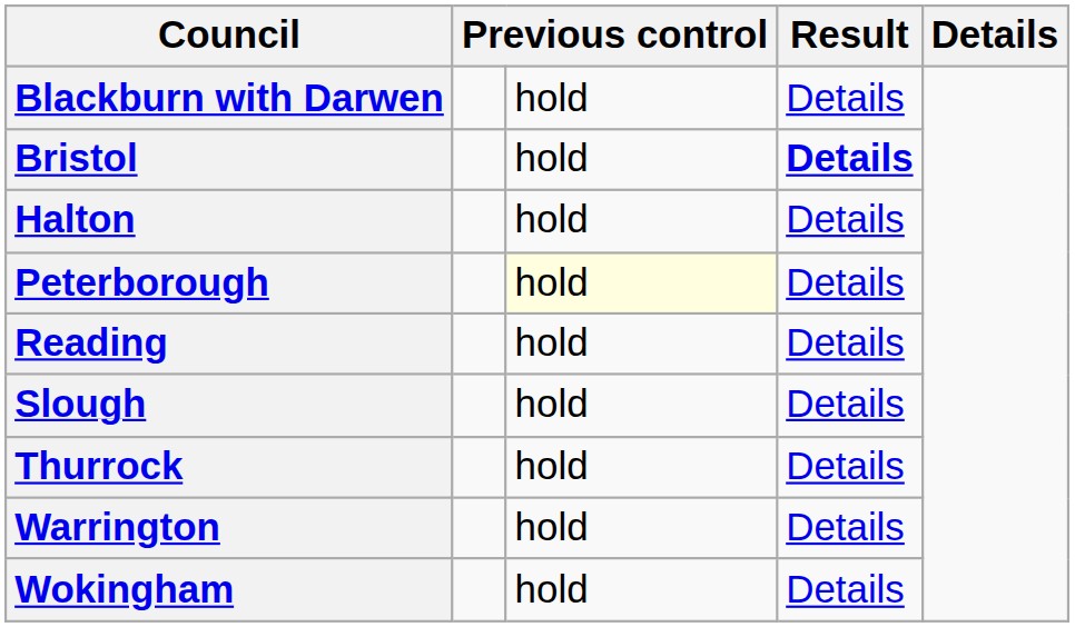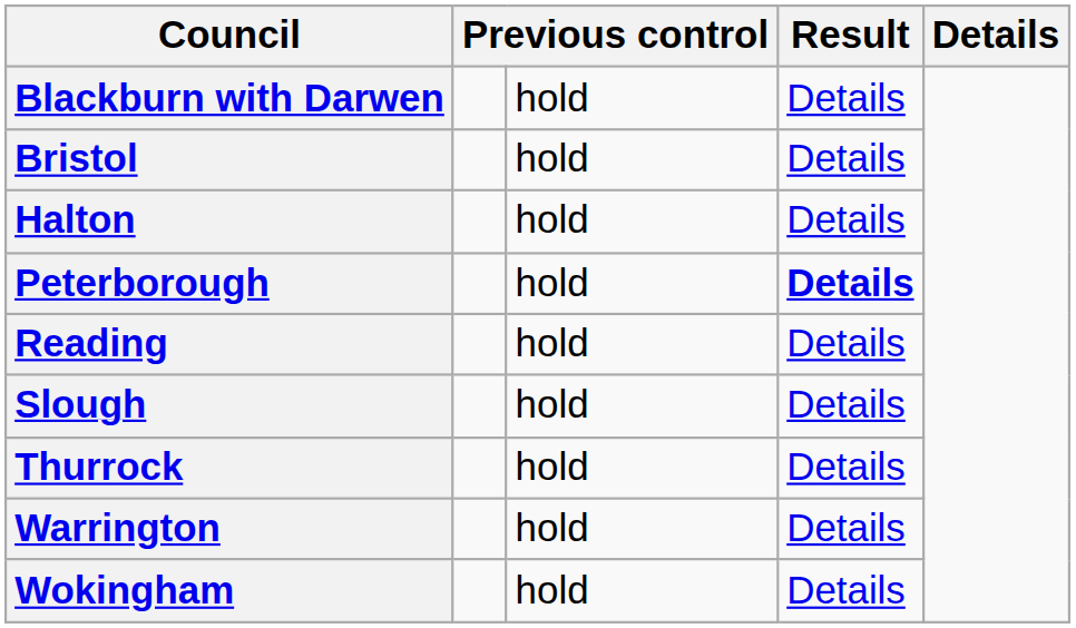Bristol | column 4: bold -> normal
Peterborough | column 3: lightyellow background -> no background
Peterborough | column 4: normal -> bold
